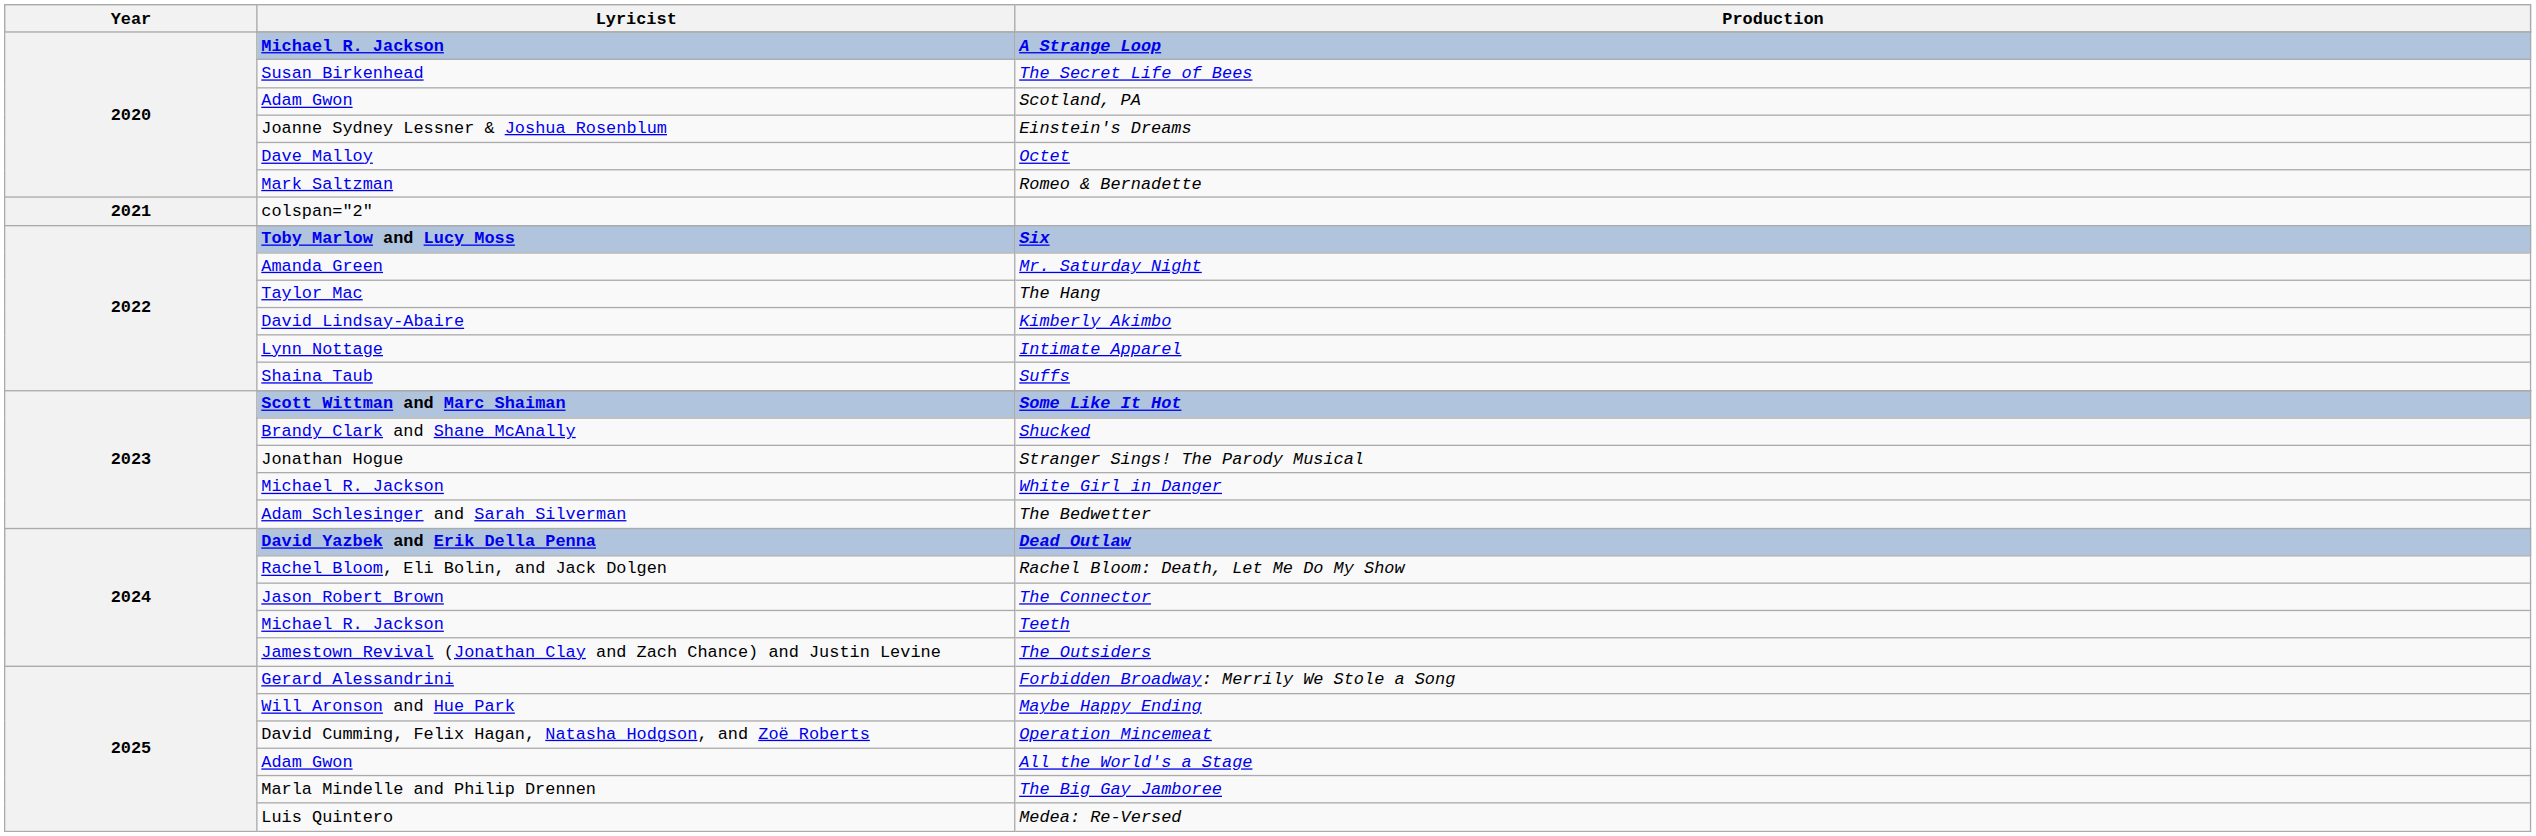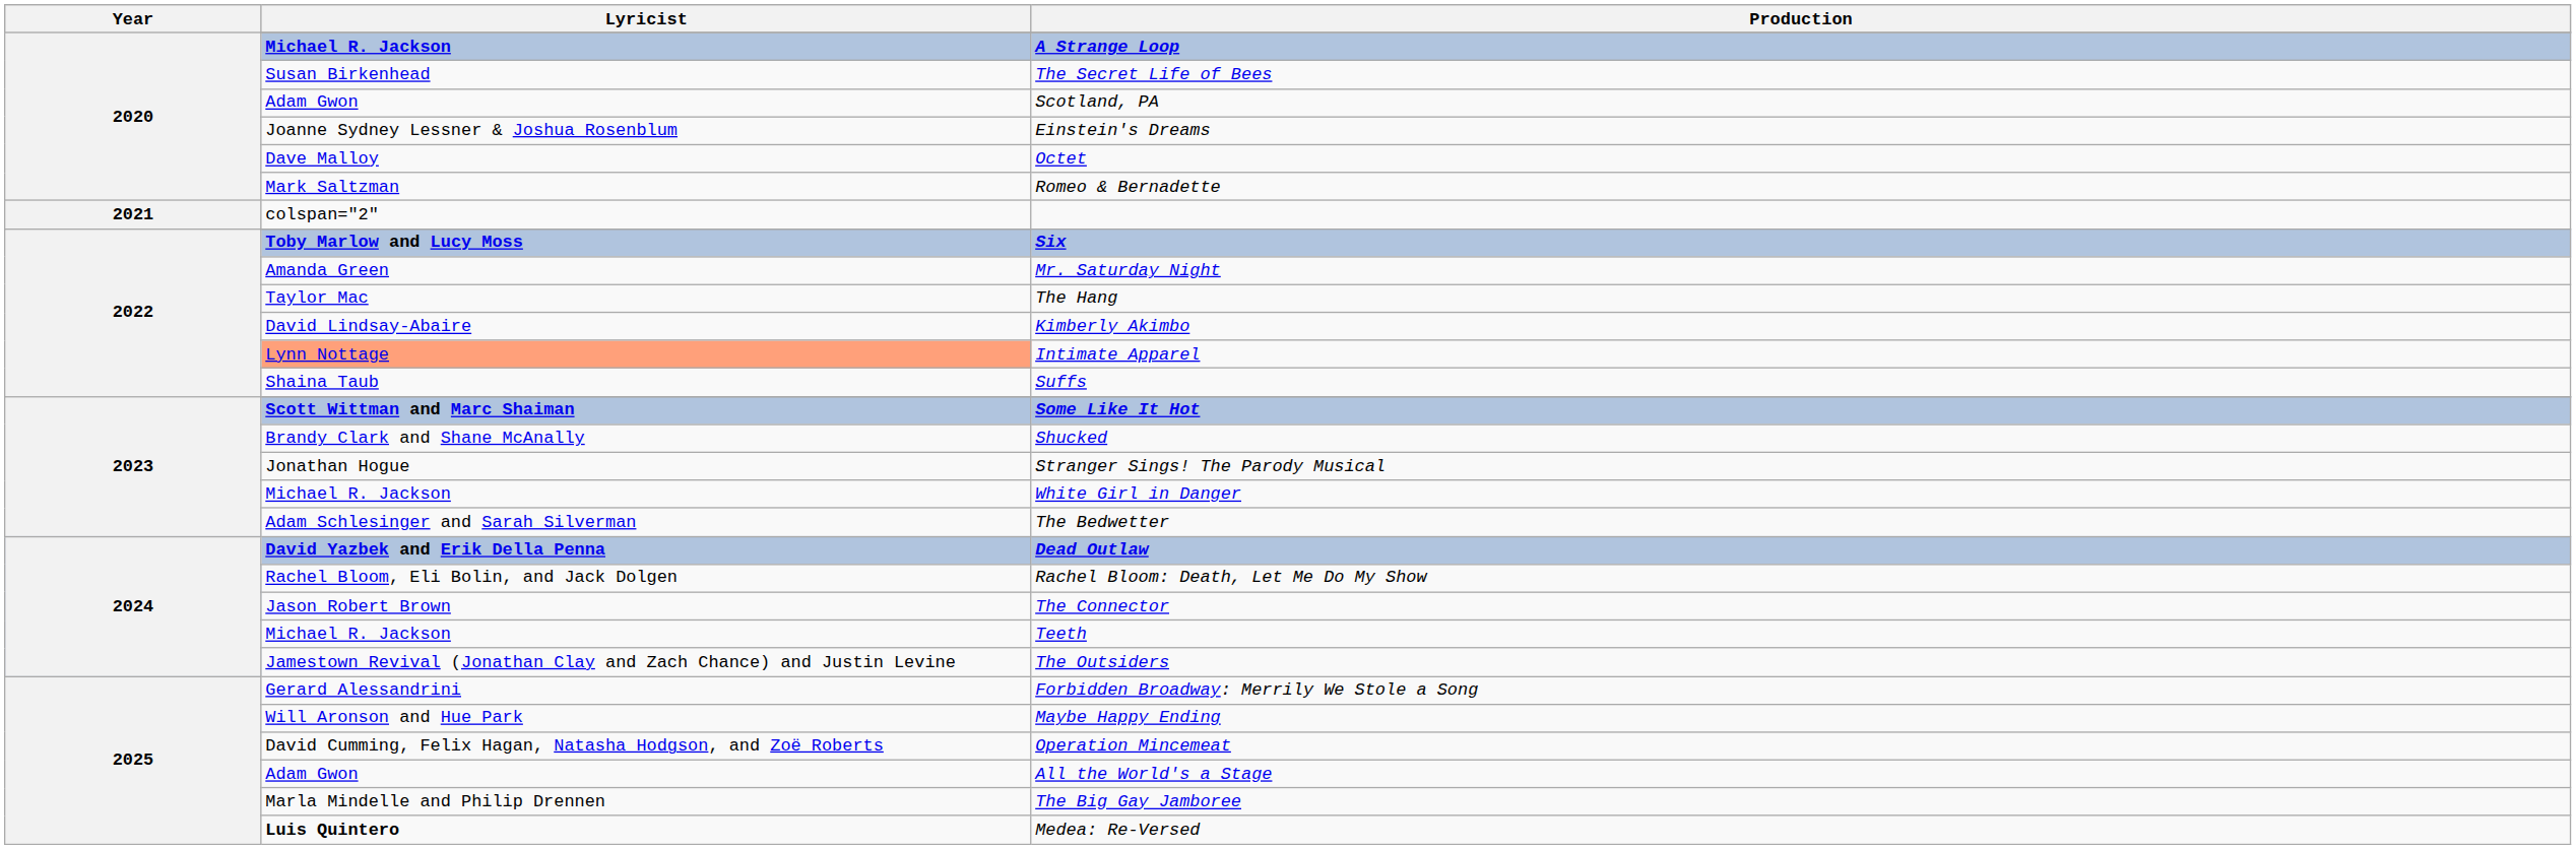Intimate Apparel | Lyricist: no background -> lightsalmon background
Medea: Re-Versed | Lyricist: normal -> bold
